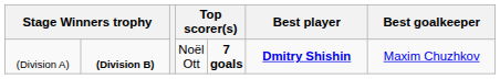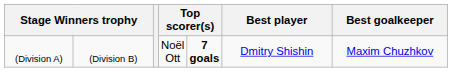(Division A) | column 2: bold -> normal
(Division A) | Best player: bold -> normal
